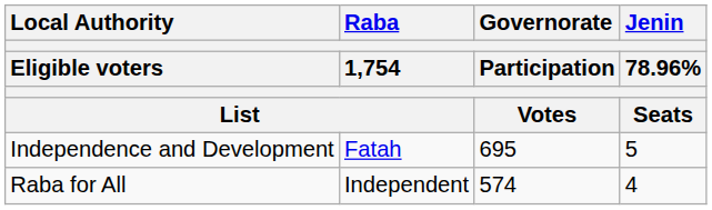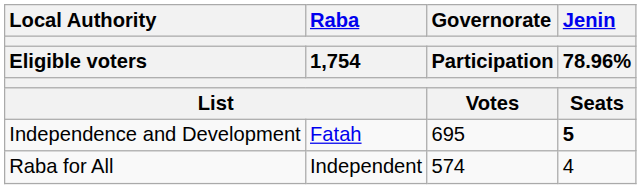Independence and Development | Jenin / 78.96% / Seats: normal -> bold
